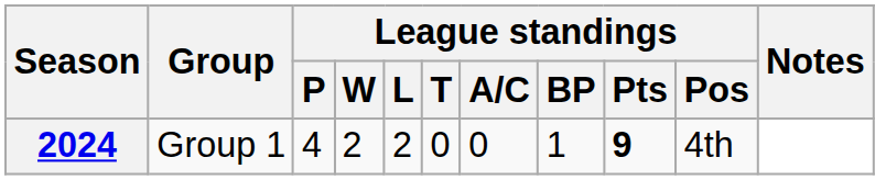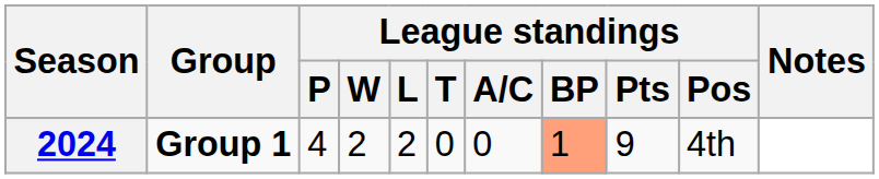2024 | Group: normal -> bold
2024 | League standings / BP: no background -> lightsalmon background
2024 | League standings / Pts: bold -> normal
